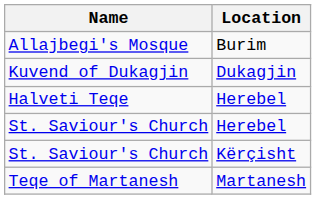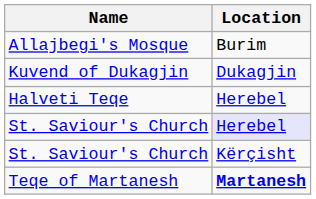row 5 | Location: no background -> lavender background
row 7 | Location: normal -> bold
